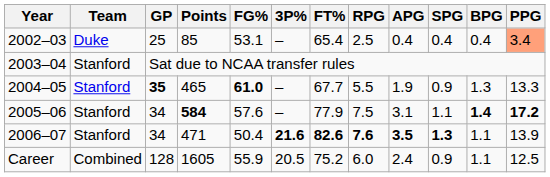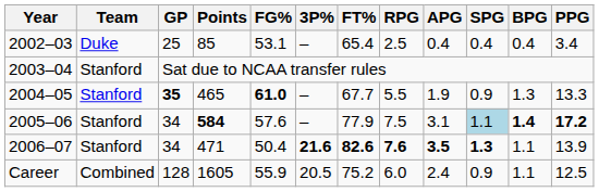2002–03 | PPG: lightsalmon background -> no background
2005–06 | SPG: no background -> lightblue background
